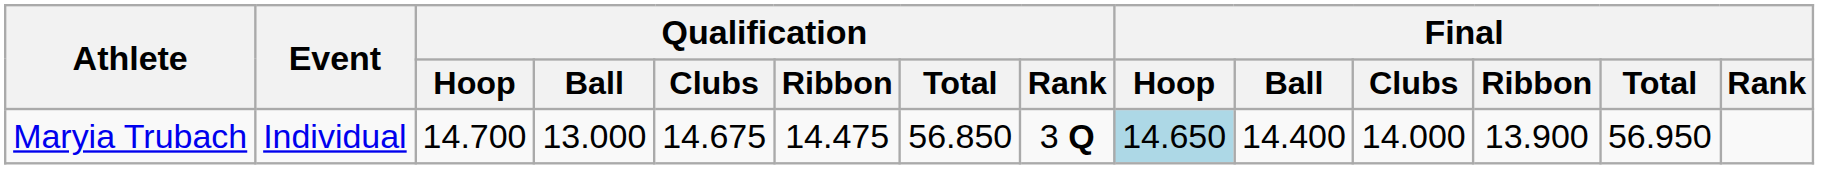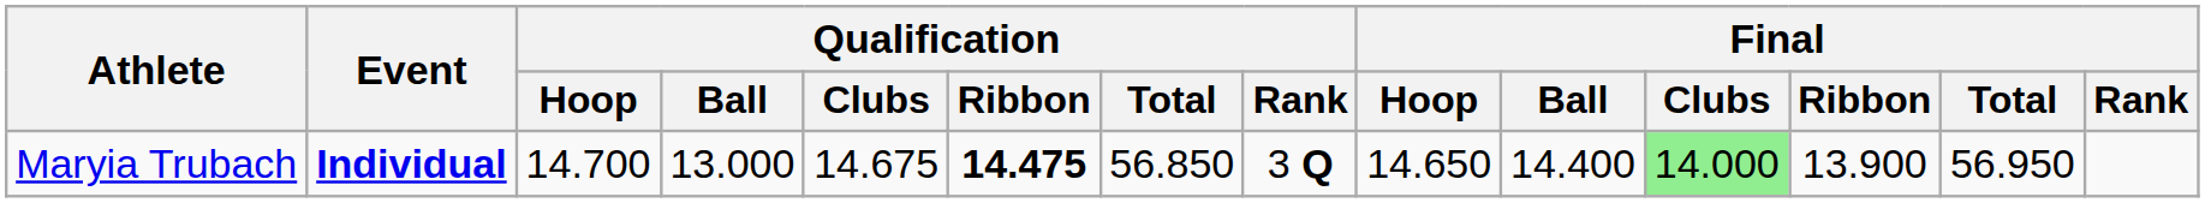Maryia Trubach | Event: normal -> bold
Maryia Trubach | Qualification / Ribbon: normal -> bold
Maryia Trubach | Final / Hoop: lightblue background -> no background
Maryia Trubach | Final / Clubs: no background -> lightgreen background
